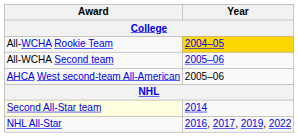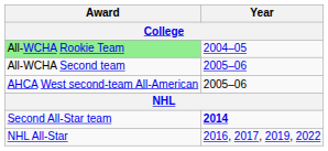row 3 | Award: no background -> lightgreen background
row 3 | Year: gold background -> no background
row 7 | Award: lightyellow background -> no background
row 7 | Year: normal -> bold
